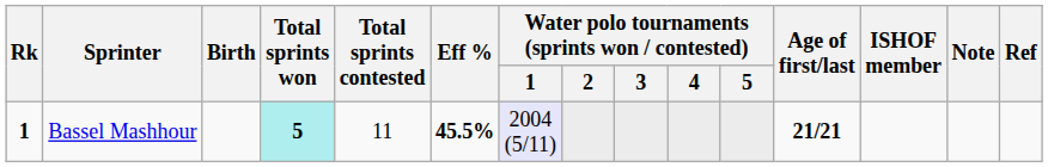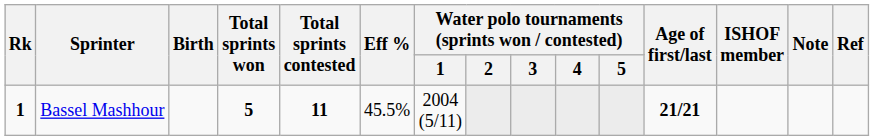Bassel Mashhour | Total sprints won: paleturquoise background -> no background
Bassel Mashhour | Total sprints contested: normal -> bold
Bassel Mashhour | Eff %: bold -> normal
Bassel Mashhour | Water polo tournaments (sprints won / contested) / 1: lavender background -> no background
